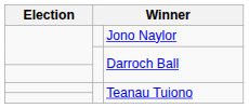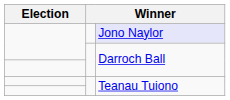Jono Naylor | column 3: no background -> lavender background
